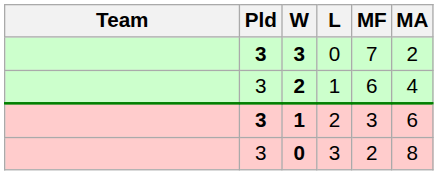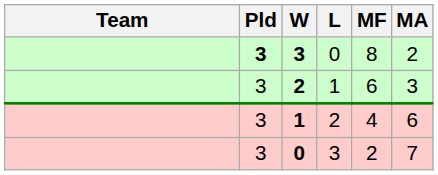row 2 | MF: 7 -> 8
row 3 | MA: 4 -> 3
row 4 | Pld: bold -> normal
row 4 | MF: 3 -> 4
row 5 | MA: 8 -> 7
